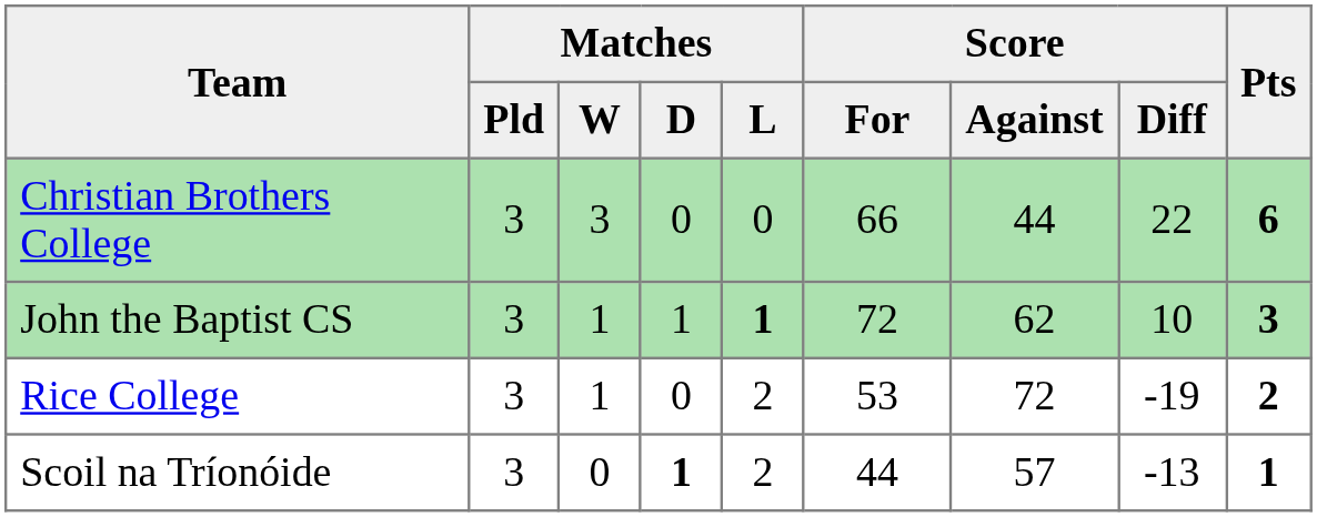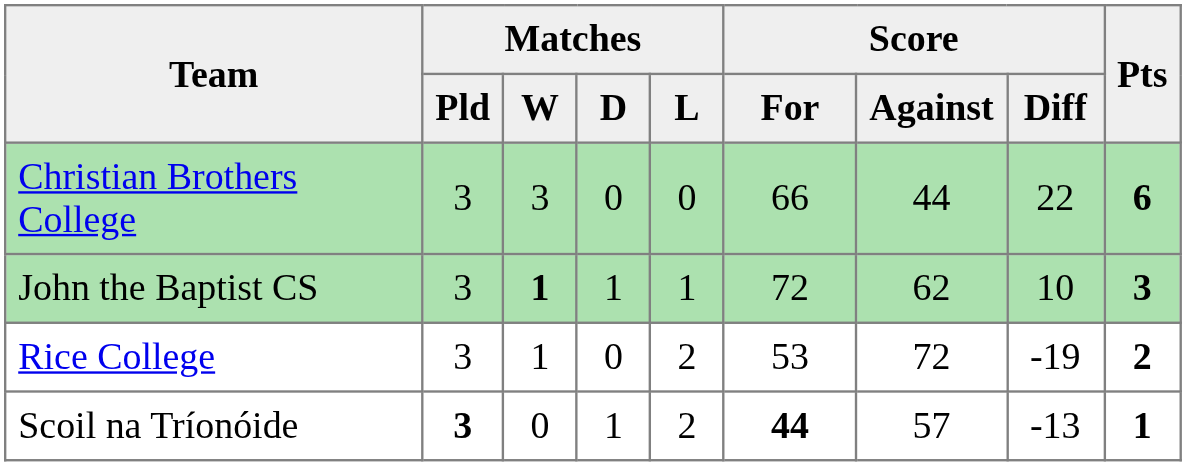John the Baptist CS | Matches / W: normal -> bold
John the Baptist CS | Matches / L: bold -> normal
Scoil na Tríonóide | Matches / Pld: normal -> bold
Scoil na Tríonóide | Matches / D: bold -> normal
Scoil na Tríonóide | Score / For: normal -> bold
